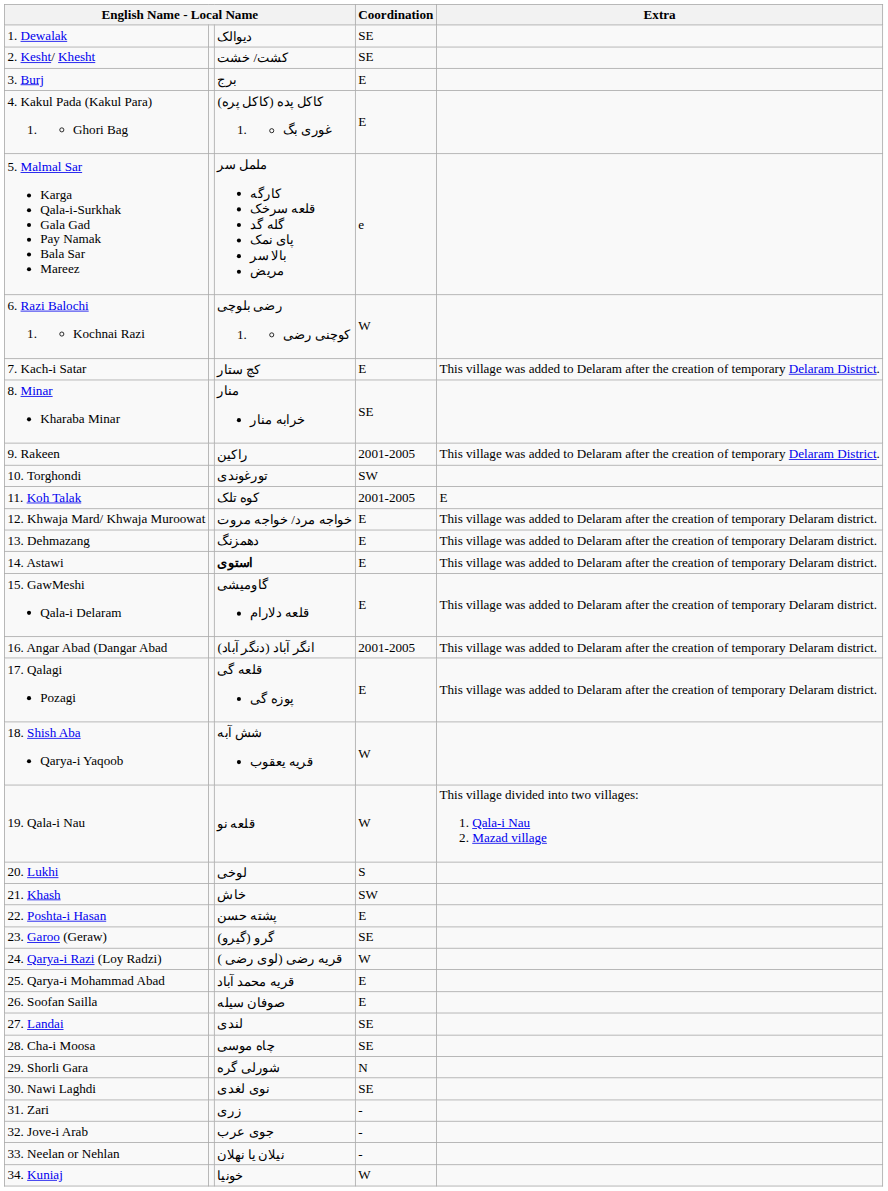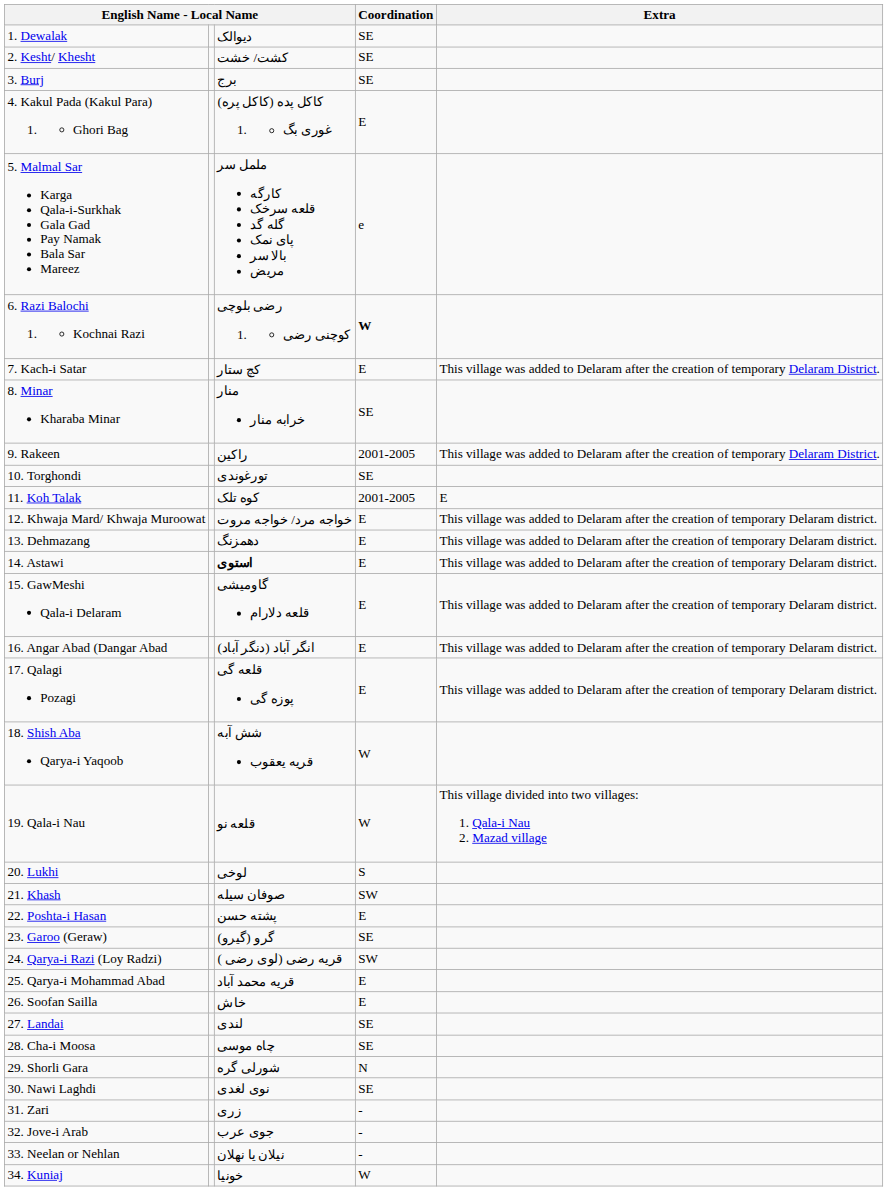3. Burj | Coordination: E -> SE
6. Razi Balochi Kochnai Razi | Coordination: normal -> bold
10. Torghondi | Coordination: SW -> SE
16. Angar Abad (Dangar Abad | Coordination: 2001-2005 -> E
21. Khash | column 3: خاش -> صوفان سیله
24. Qarya-i Razi (Loy Radzi) | Coordination: W -> SW
26. Soofan Sailla | column 3: صوفان سیله -> خاش
